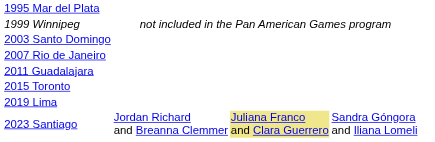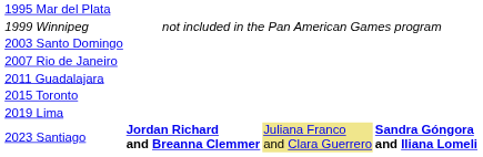2023 Santiago | column 2: normal -> bold
2023 Santiago | column 4: normal -> bold
